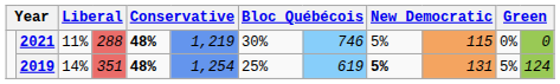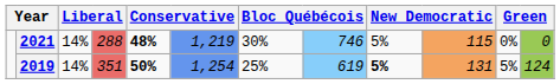2021 | column 3: 11% -> 14%
2019 | column 5: 48% -> 50%
